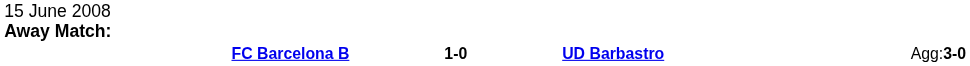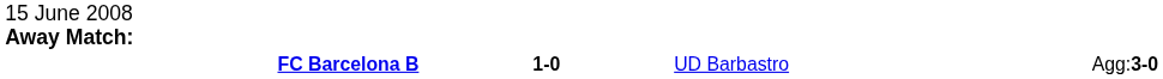FC Barcelona B | column 3: bold -> normal
